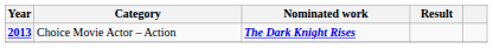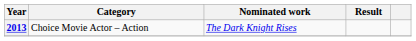2013 | Nominated work: bold -> normal
